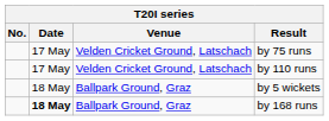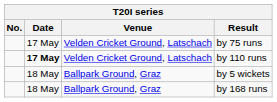by 110 runs | Date: normal -> bold
by 168 runs | Date: bold -> normal
